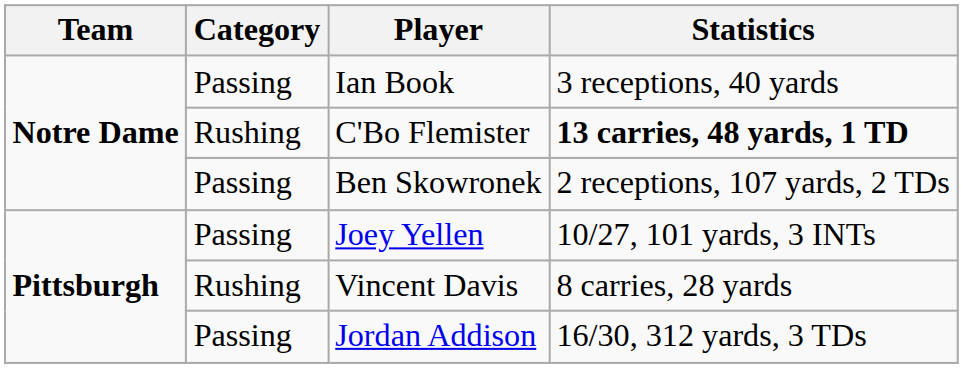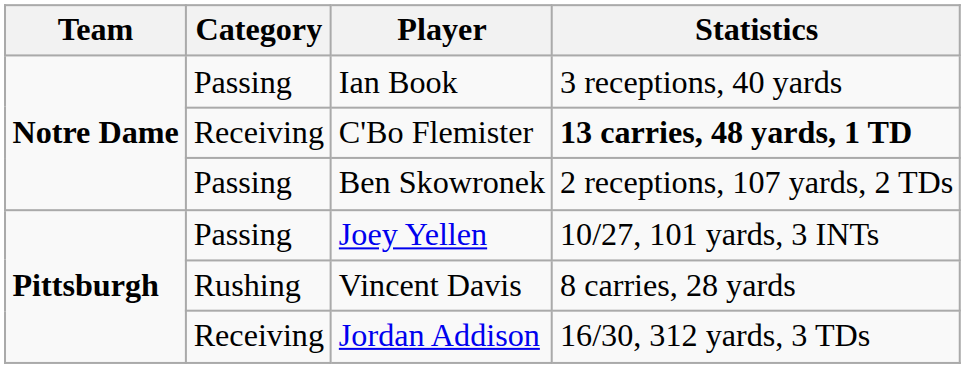C'Bo Flemister | Category: Rushing -> Receiving
Jordan Addison | Category: Passing -> Receiving
